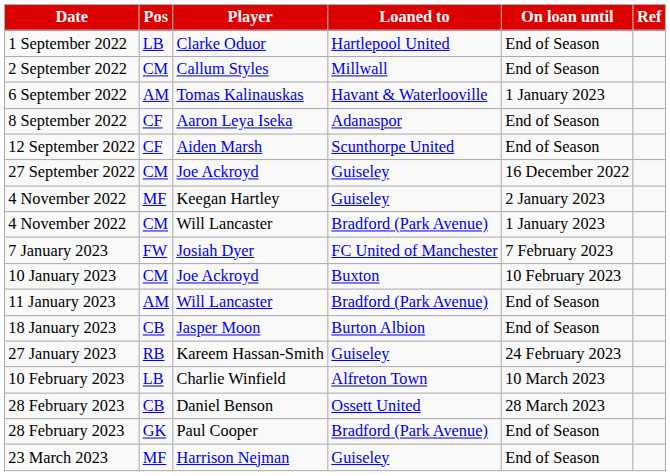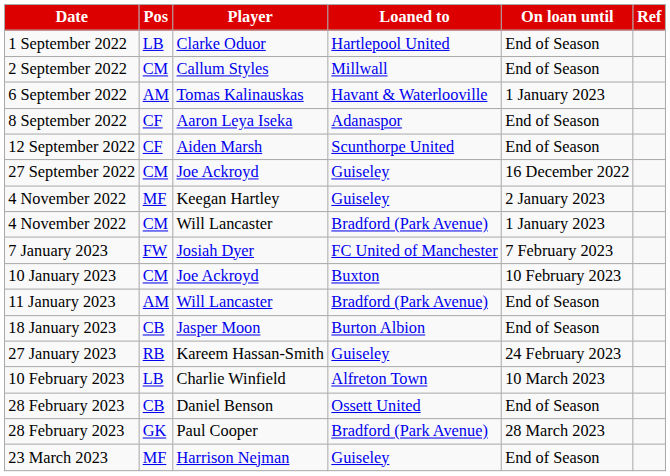28 February 2023 / Daniel Benson | On loan until: 28 March 2023 -> End of Season
28 February 2023 / Paul Cooper | On loan until: End of Season -> 28 March 2023
